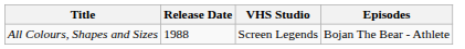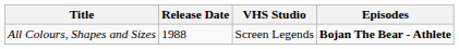row 2 | Episodes: normal -> bold
